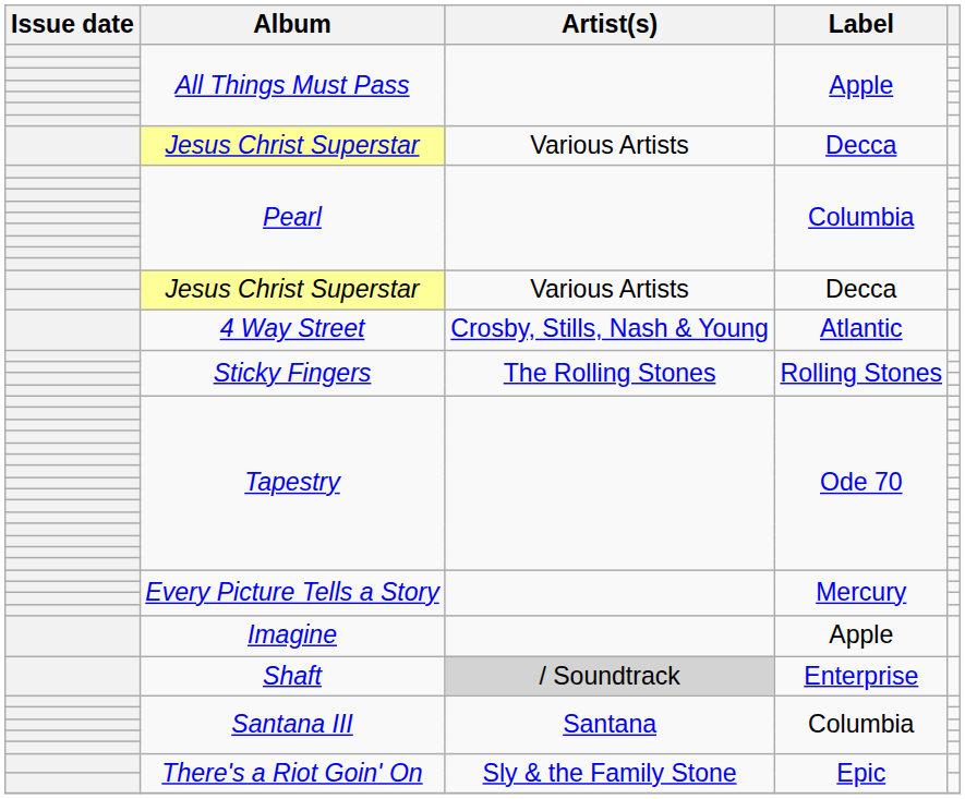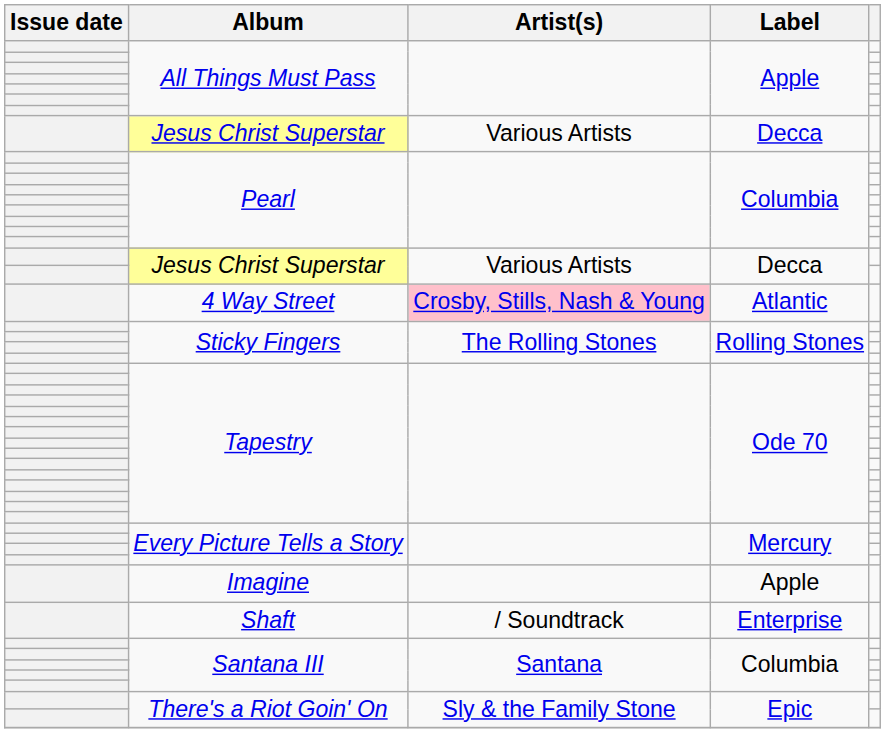4 Way Street | Artist(s): no background -> pink background
Shaft | Artist(s): lightgrey background -> no background
